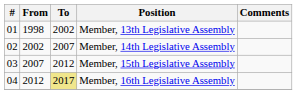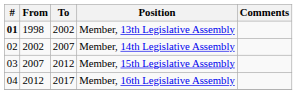Member, 13th Legislative Assembly | #: normal -> bold
Member, 16th Legislative Assembly | To: khaki background -> no background
